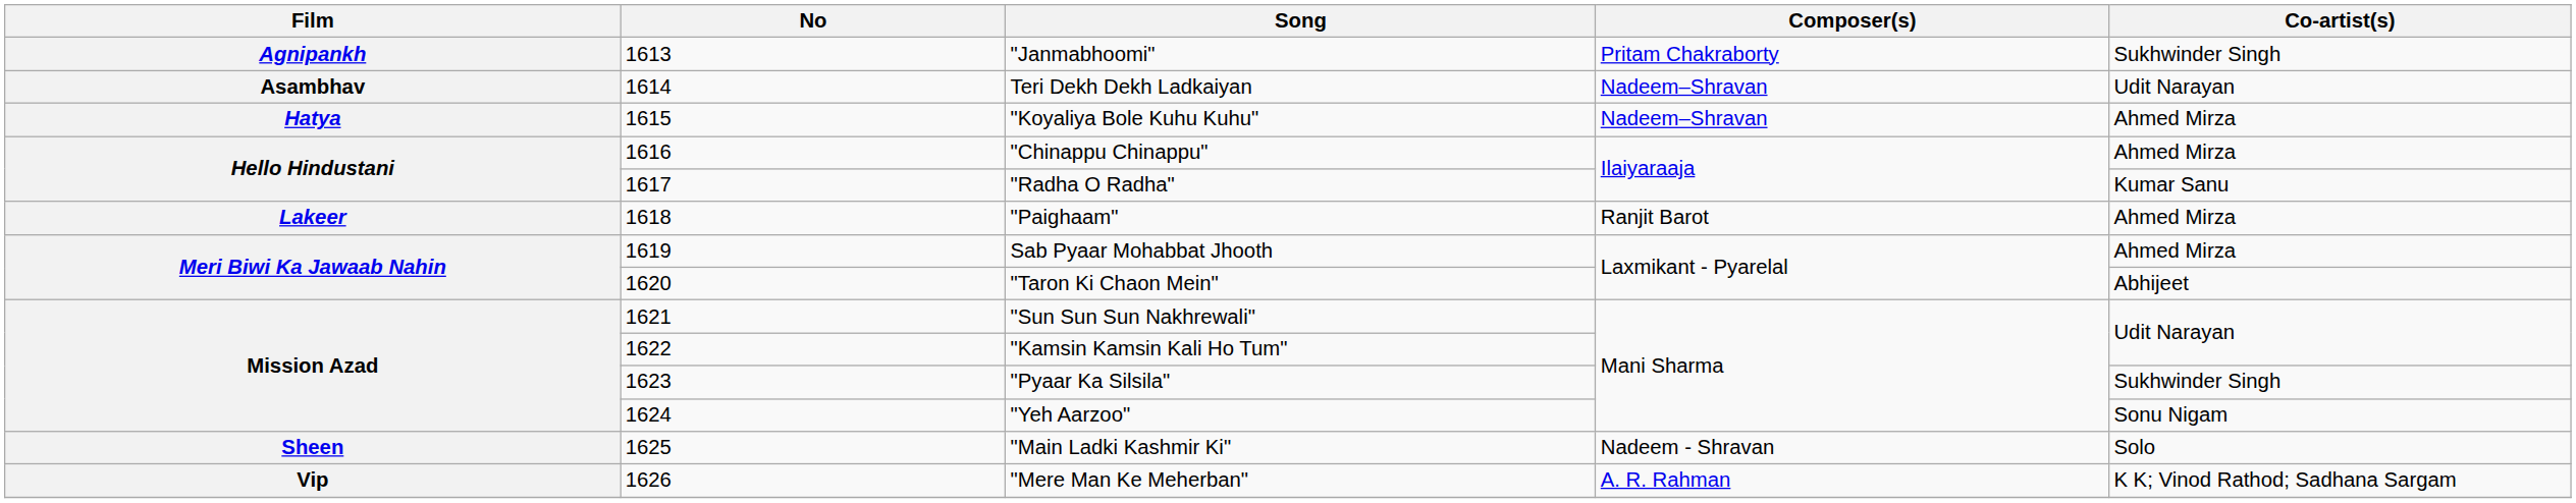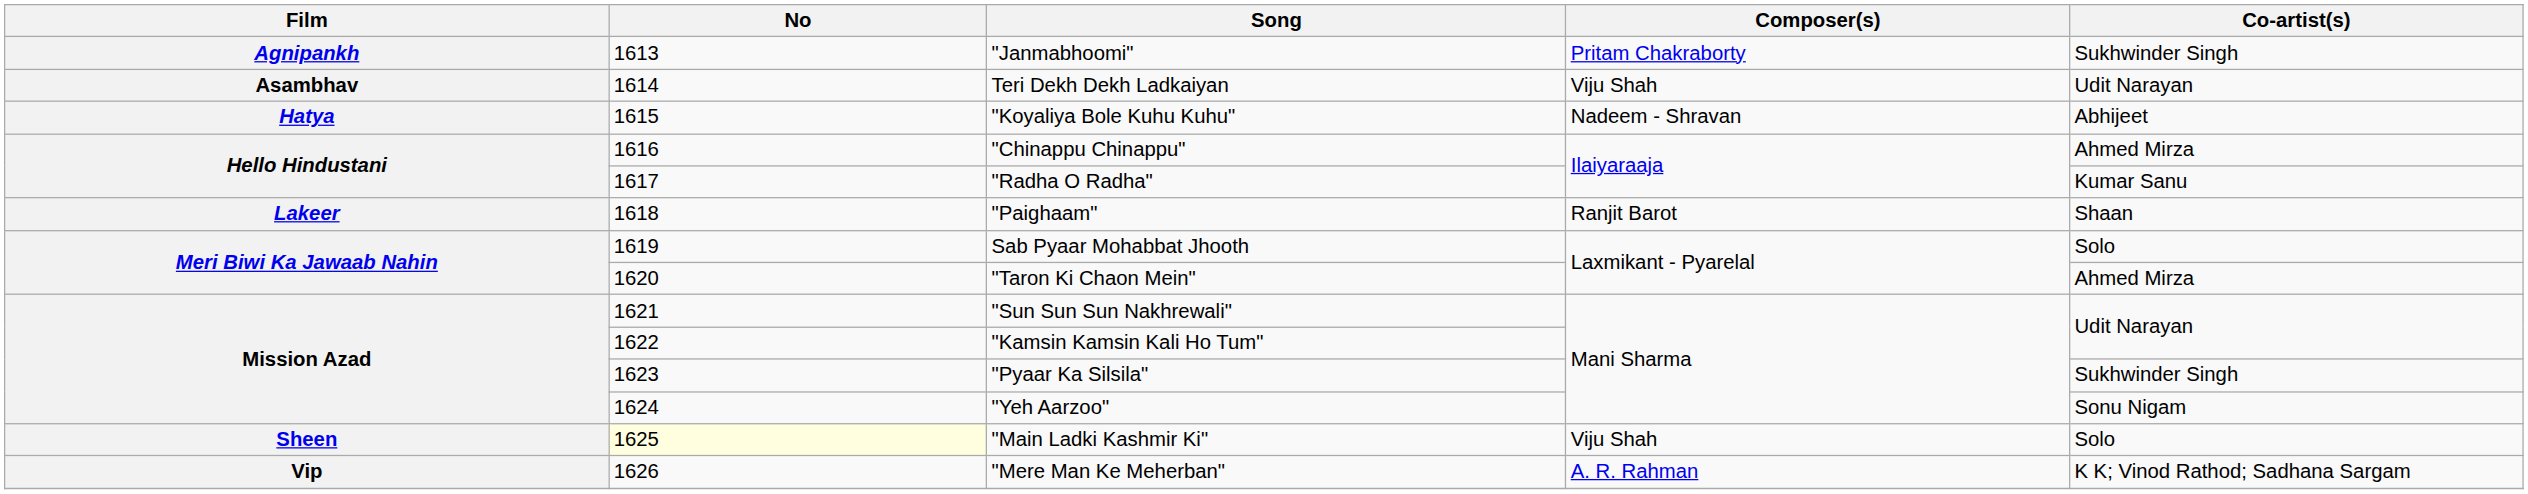Teri Dekh Dekh Ladkaiyan | Composer(s): Nadeem–Shravan -> Viju Shah
"Koyaliya Bole Kuhu Kuhu" | Composer(s): Nadeem–Shravan -> Nadeem - Shravan
"Koyaliya Bole Kuhu Kuhu" | Co-artist(s): Ahmed Mirza -> Abhijeet
"Paighaam" | Co-artist(s): Ahmed Mirza -> Shaan
Sab Pyaar Mohabbat Jhooth | Co-artist(s): Ahmed Mirza -> Solo
"Taron Ki Chaon Mein" | Co-artist(s): Abhijeet -> Ahmed Mirza
"Main Ladki Kashmir Ki" | No: no background -> lightyellow background
"Main Ladki Kashmir Ki" | Composer(s): Nadeem - Shravan -> Viju Shah
